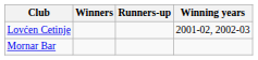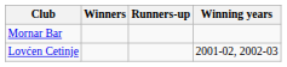rows swapped: Lovćen Cetinje <-> Mornar Bar
